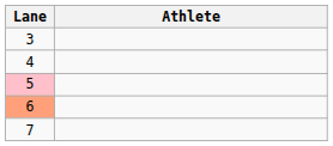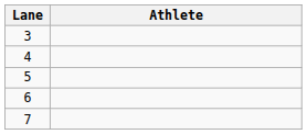5 | Lane: pink background -> no background
6 | Lane: lightsalmon background -> no background
